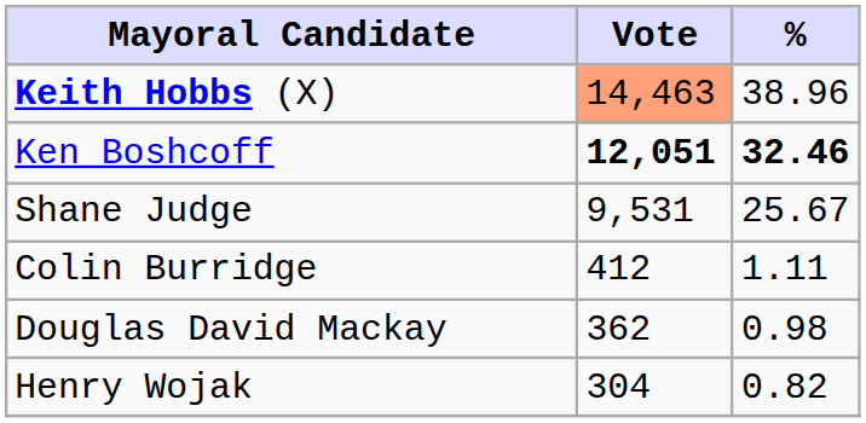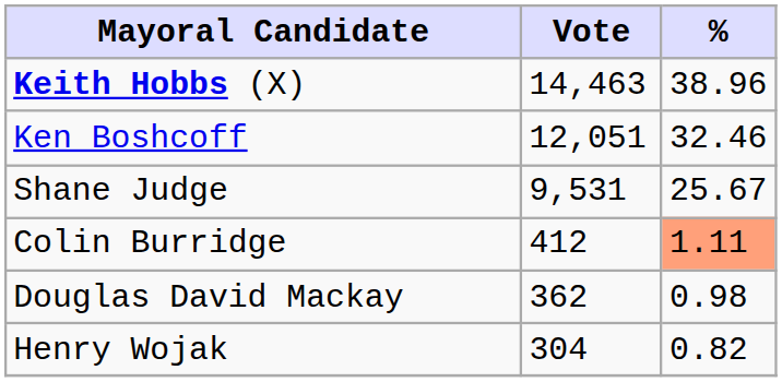Keith Hobbs (X) | Vote: lightsalmon background -> no background
Ken Boshcoff | Vote: bold -> normal
Ken Boshcoff | %: bold -> normal
Colin Burridge | %: no background -> lightsalmon background
